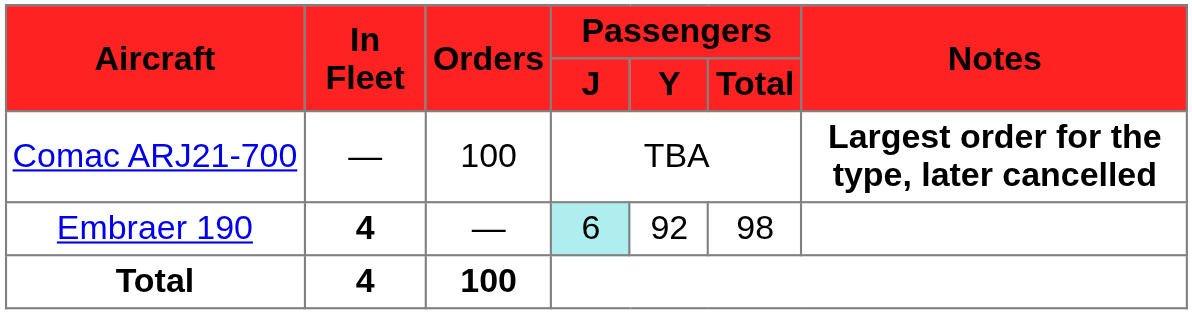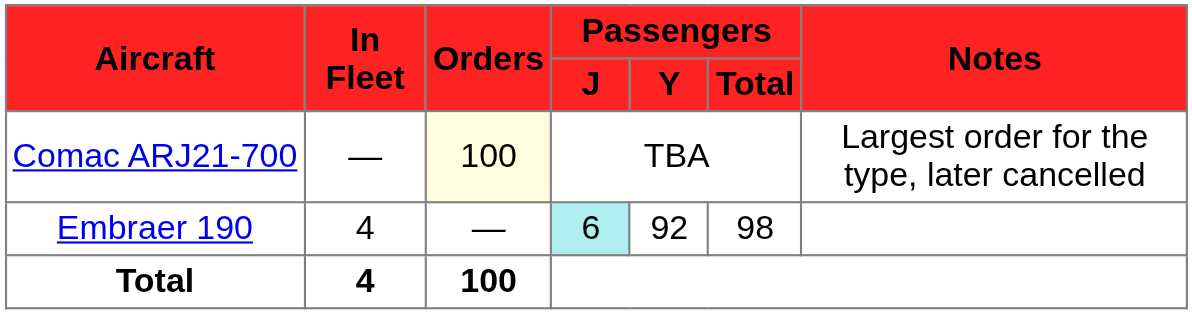Comac ARJ21-700 | Orders: no background -> lightyellow background
Comac ARJ21-700 | Notes: bold -> normal
Embraer 190 | In Fleet: bold -> normal
